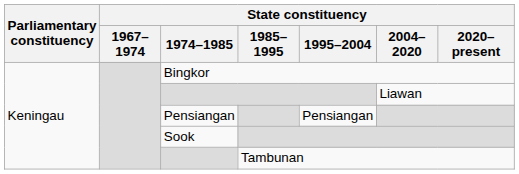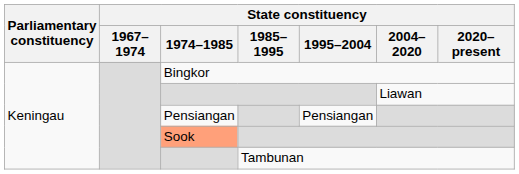Sook | State constituency / 1974–1985: no background -> lightsalmon background
